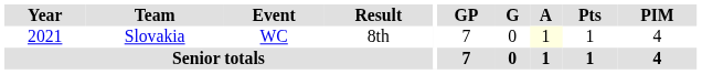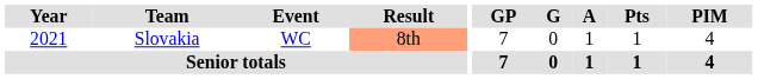Slovakia | Result: no background -> lightsalmon background
Slovakia | A: lightyellow background -> no background
